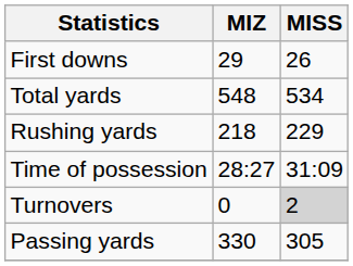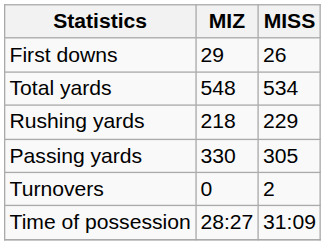rows swapped: Passing yards <-> Time of possession
Turnovers | MISS: lightgrey background -> no background
